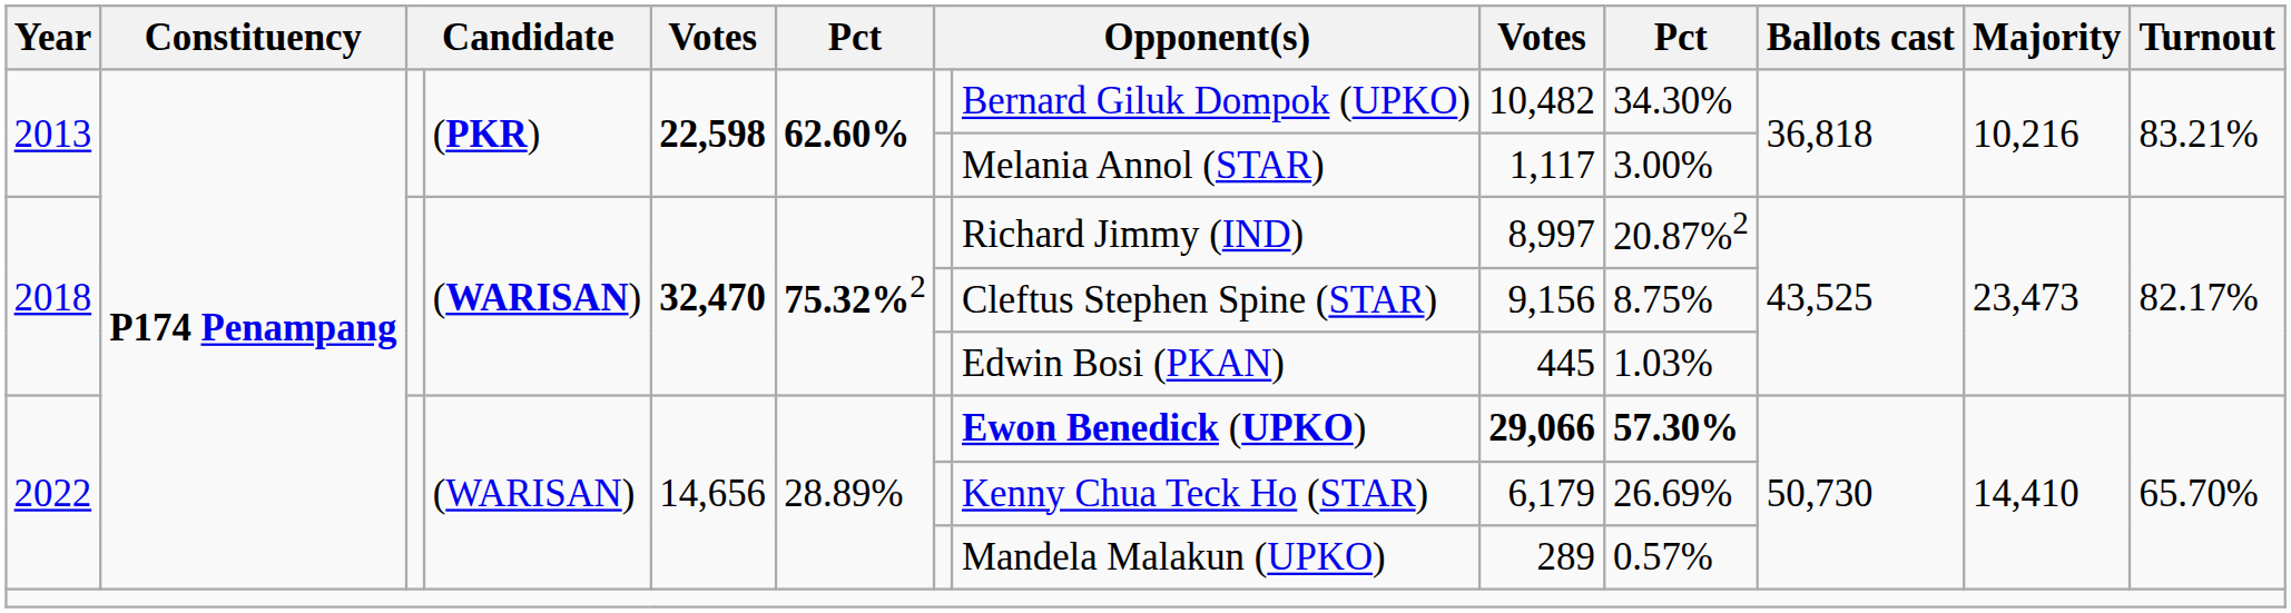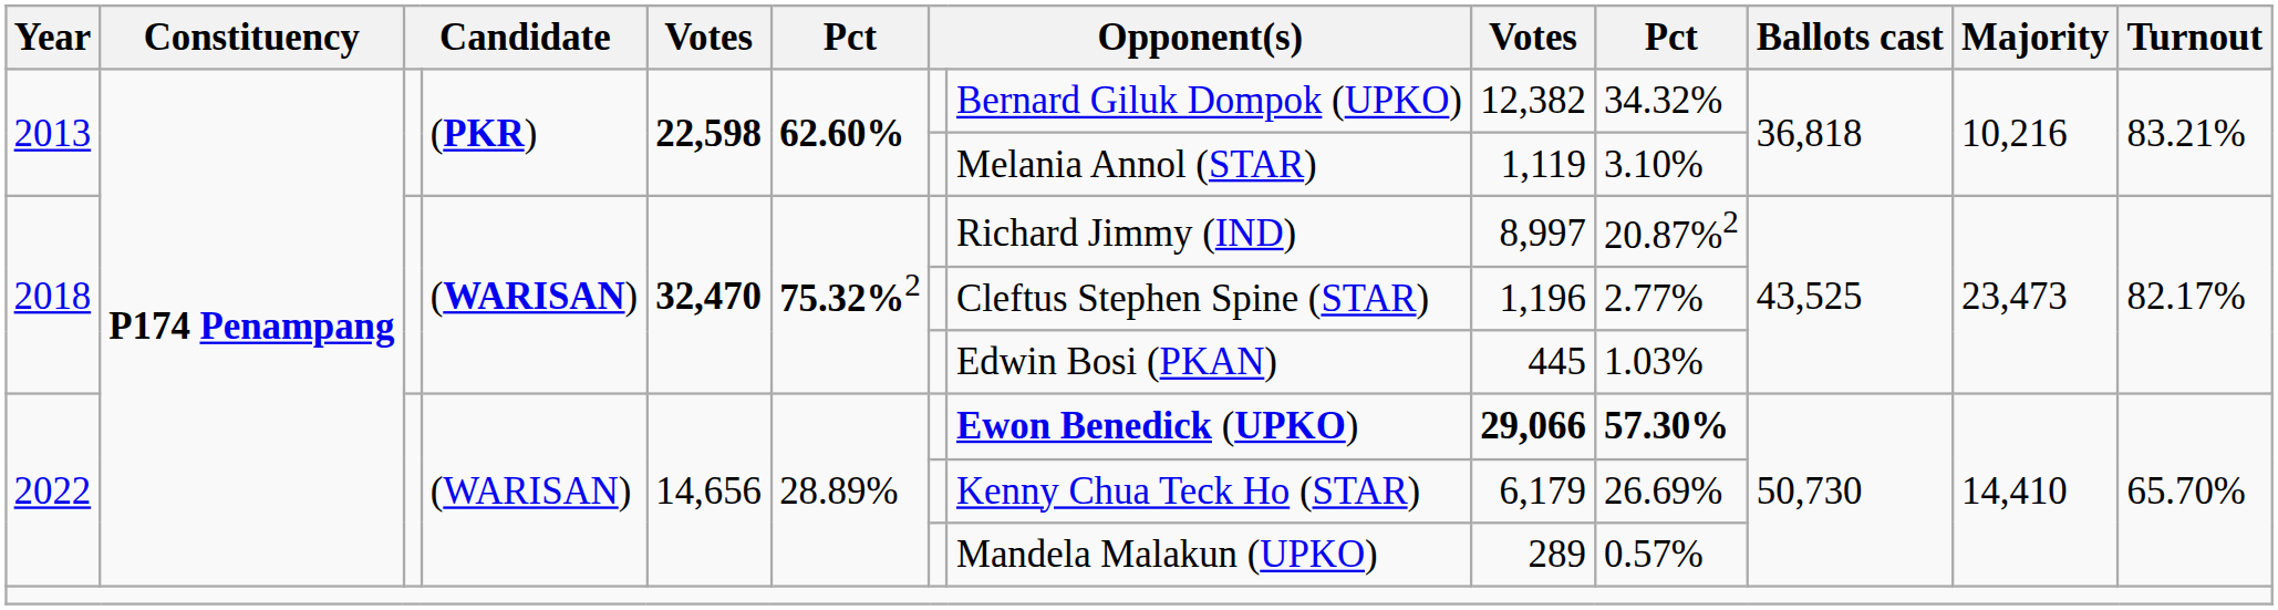row 2 | column 9: 10,482 -> 12,382
row 2 | column 10: 34.30% -> 34.32%
row 3 | column 9: 1,117 -> 1,119
row 3 | column 10: 3.00% -> 3.10%
row 5 | column 9: 9,156 -> 1,196
row 5 | column 10: 8.75% -> 2.77%
